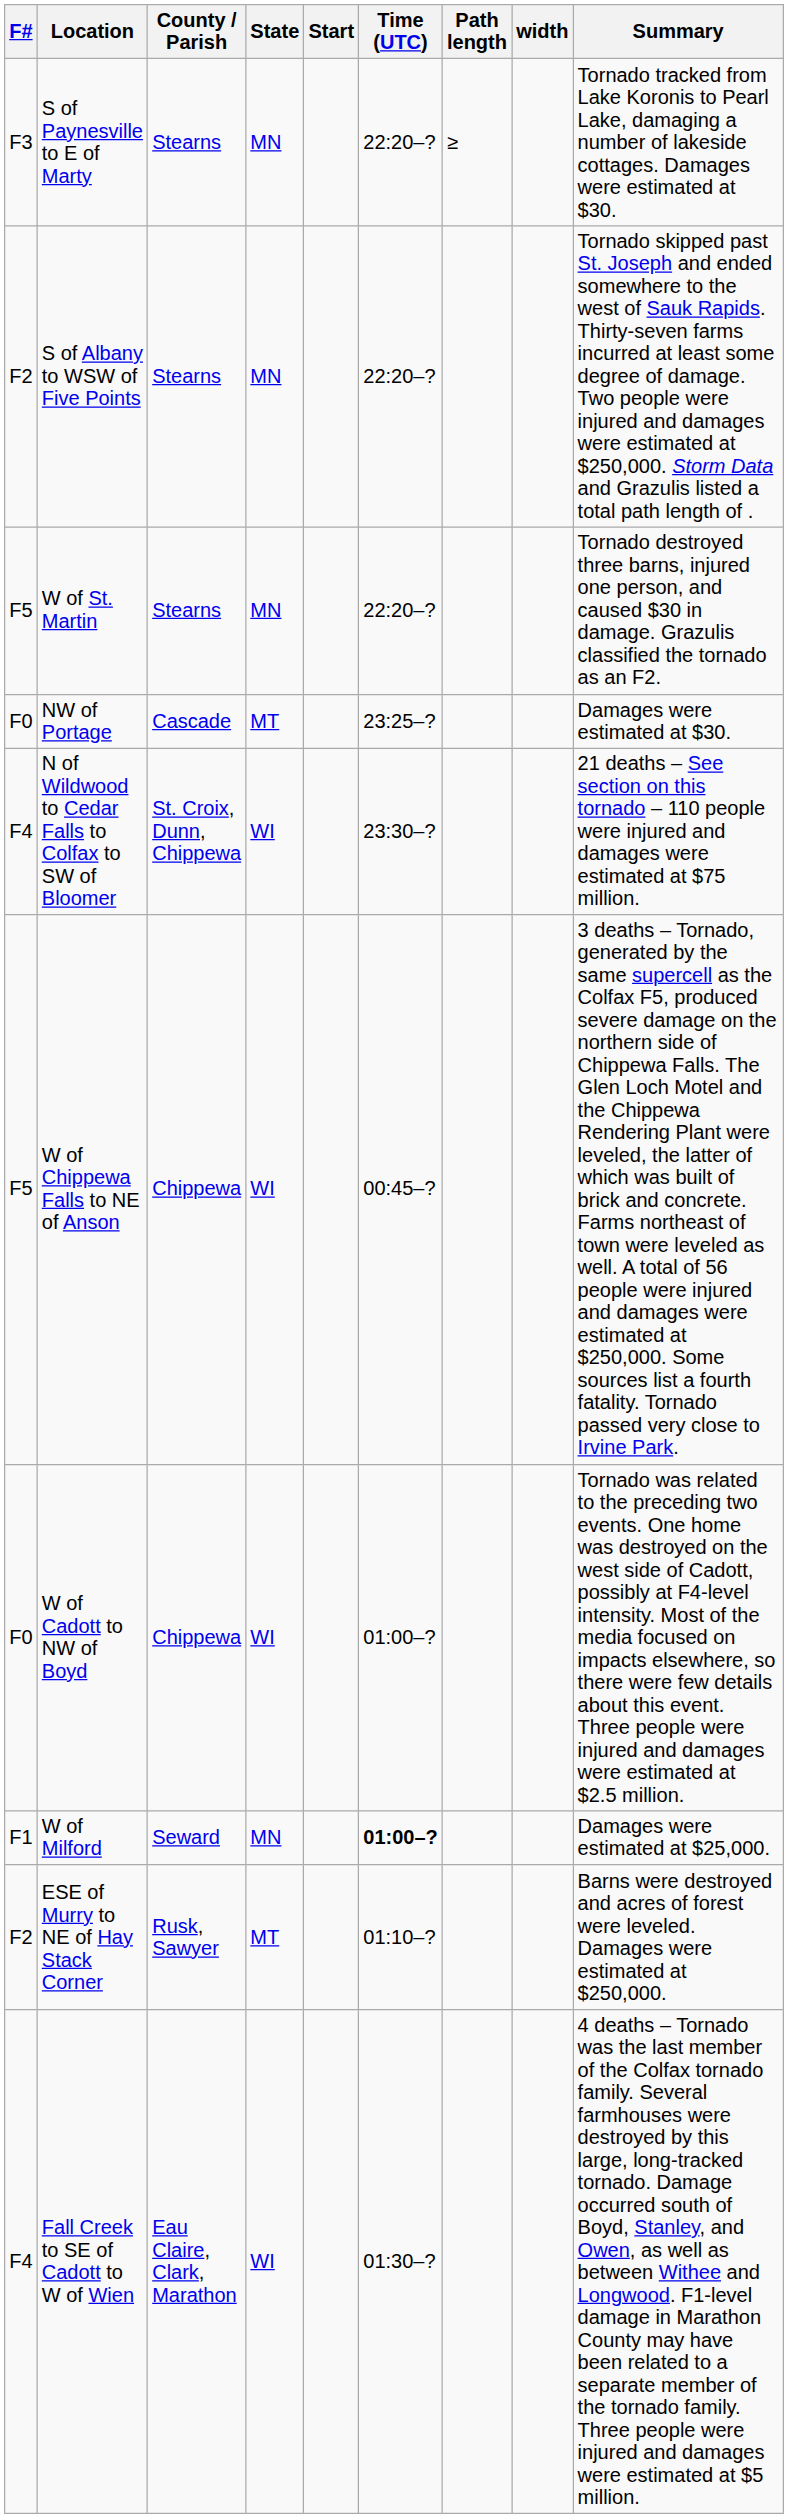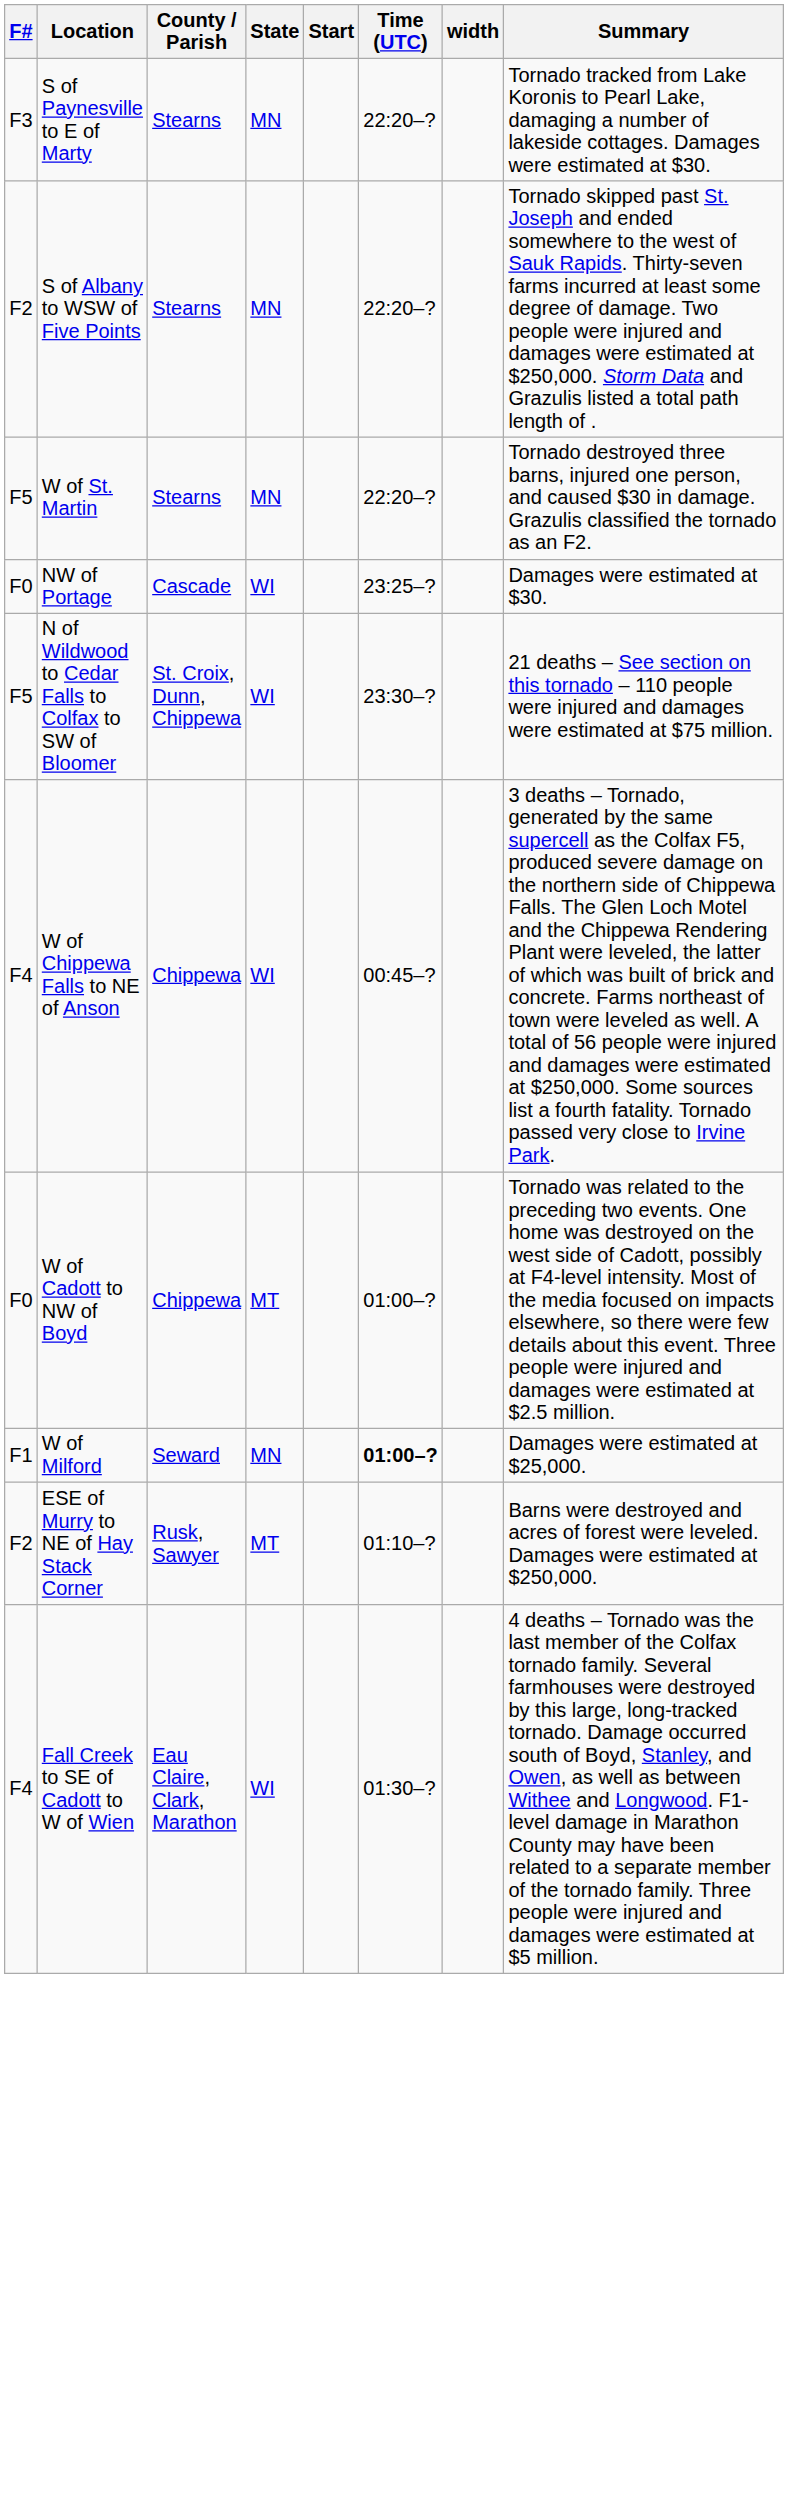- column: Path length | ≥
NW of Portage | State: MT -> WI
N of Wildwood to Cedar Falls to Colfax to SW of Bloomer | F#: F4 -> F5
W of Chippewa Falls to NE of Anson | F#: F5 -> F4
W of Cadott to NW of Boyd | State: WI -> MT
